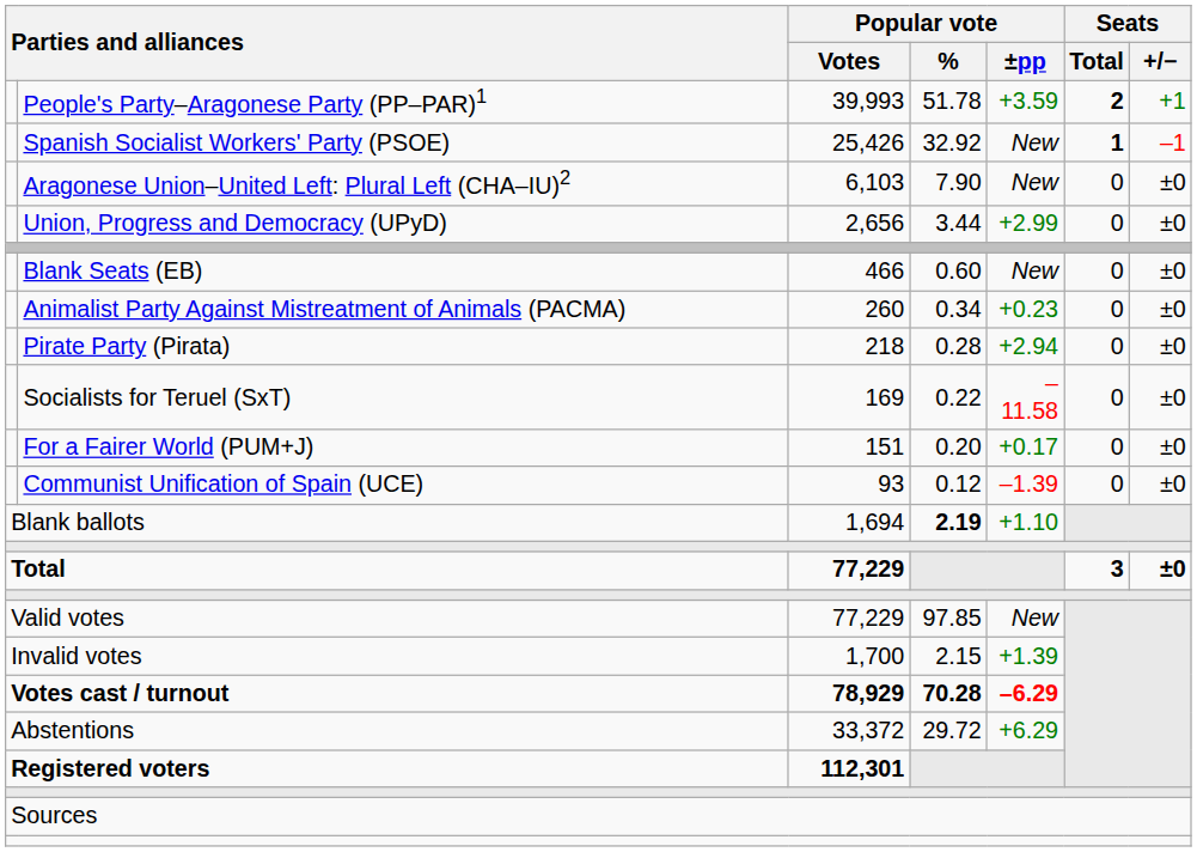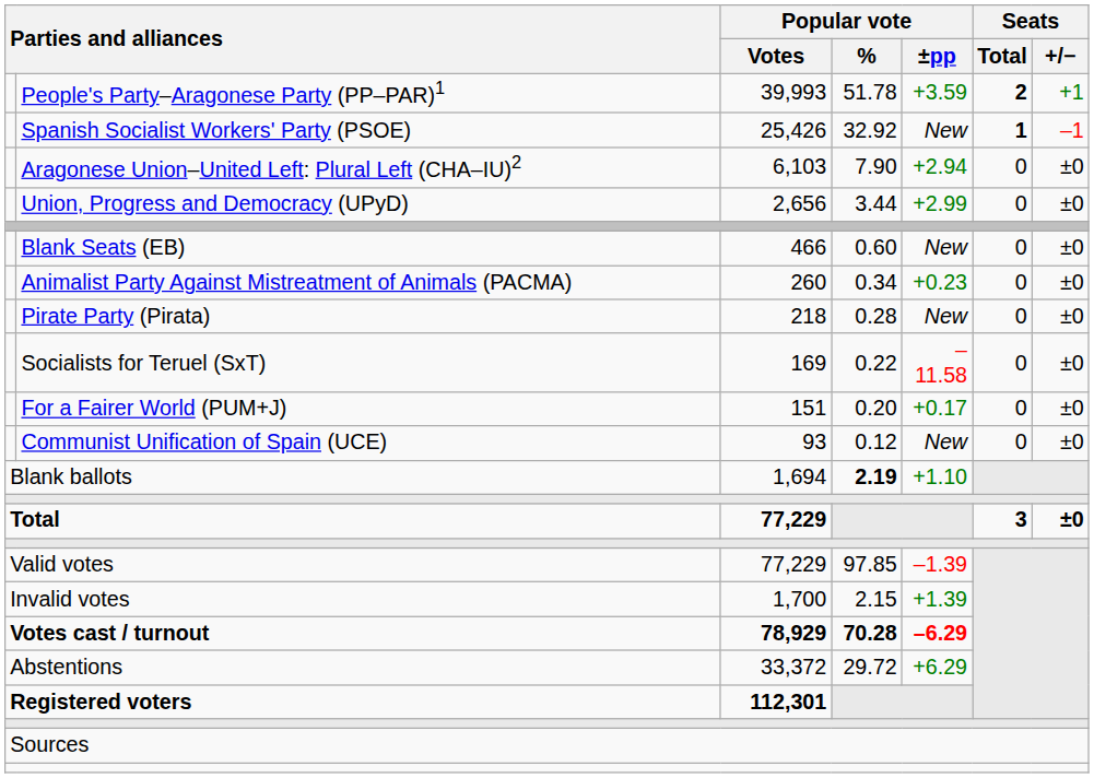Aragonese Union–United Left: Plural Left (CHA–IU)2 | Popular vote / ±pp: New -> +2.94
Pirate Party (Pirata) | Popular vote / ±pp: +2.94 -> New
Communist Unification of Spain (UCE) | Popular vote / ±pp: –1.39 -> New
Valid votes | Popular vote / ±pp: New -> –1.39
